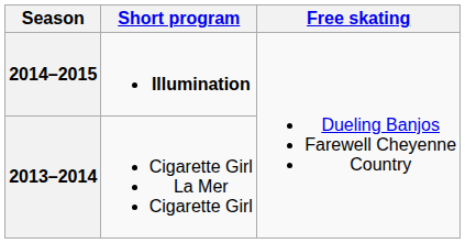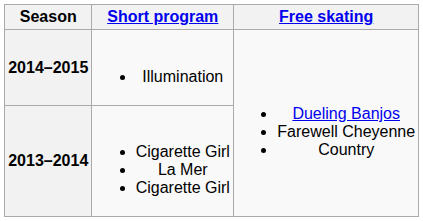2014–2015 | Short program: bold -> normal
